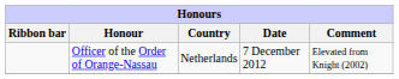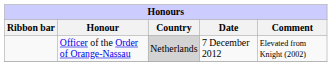Officer of the Order of Orange-Nassau | Country: no background -> lightgrey background
